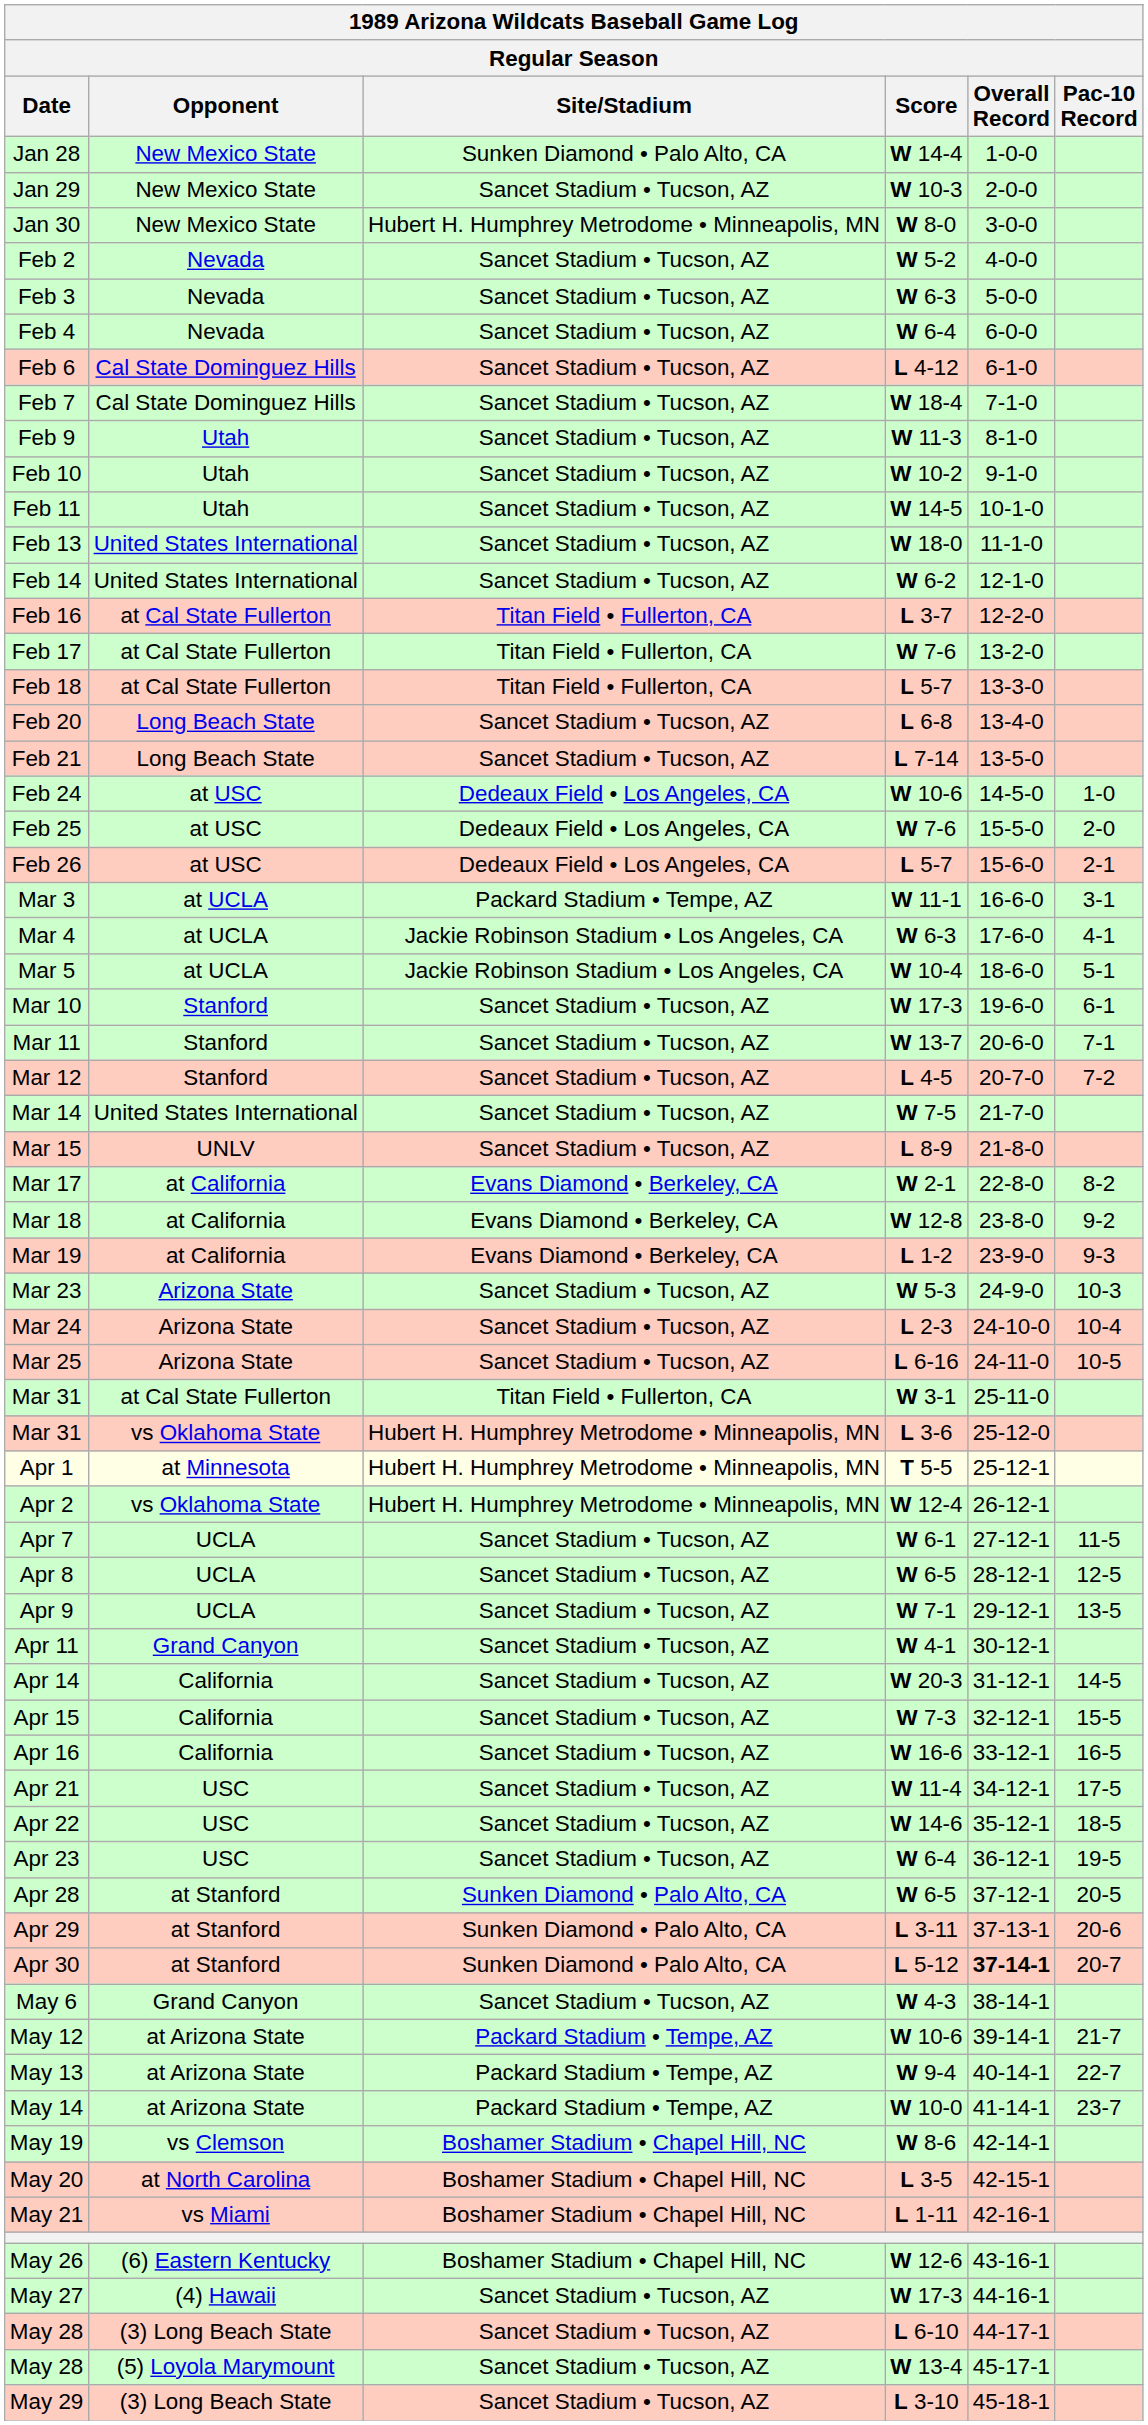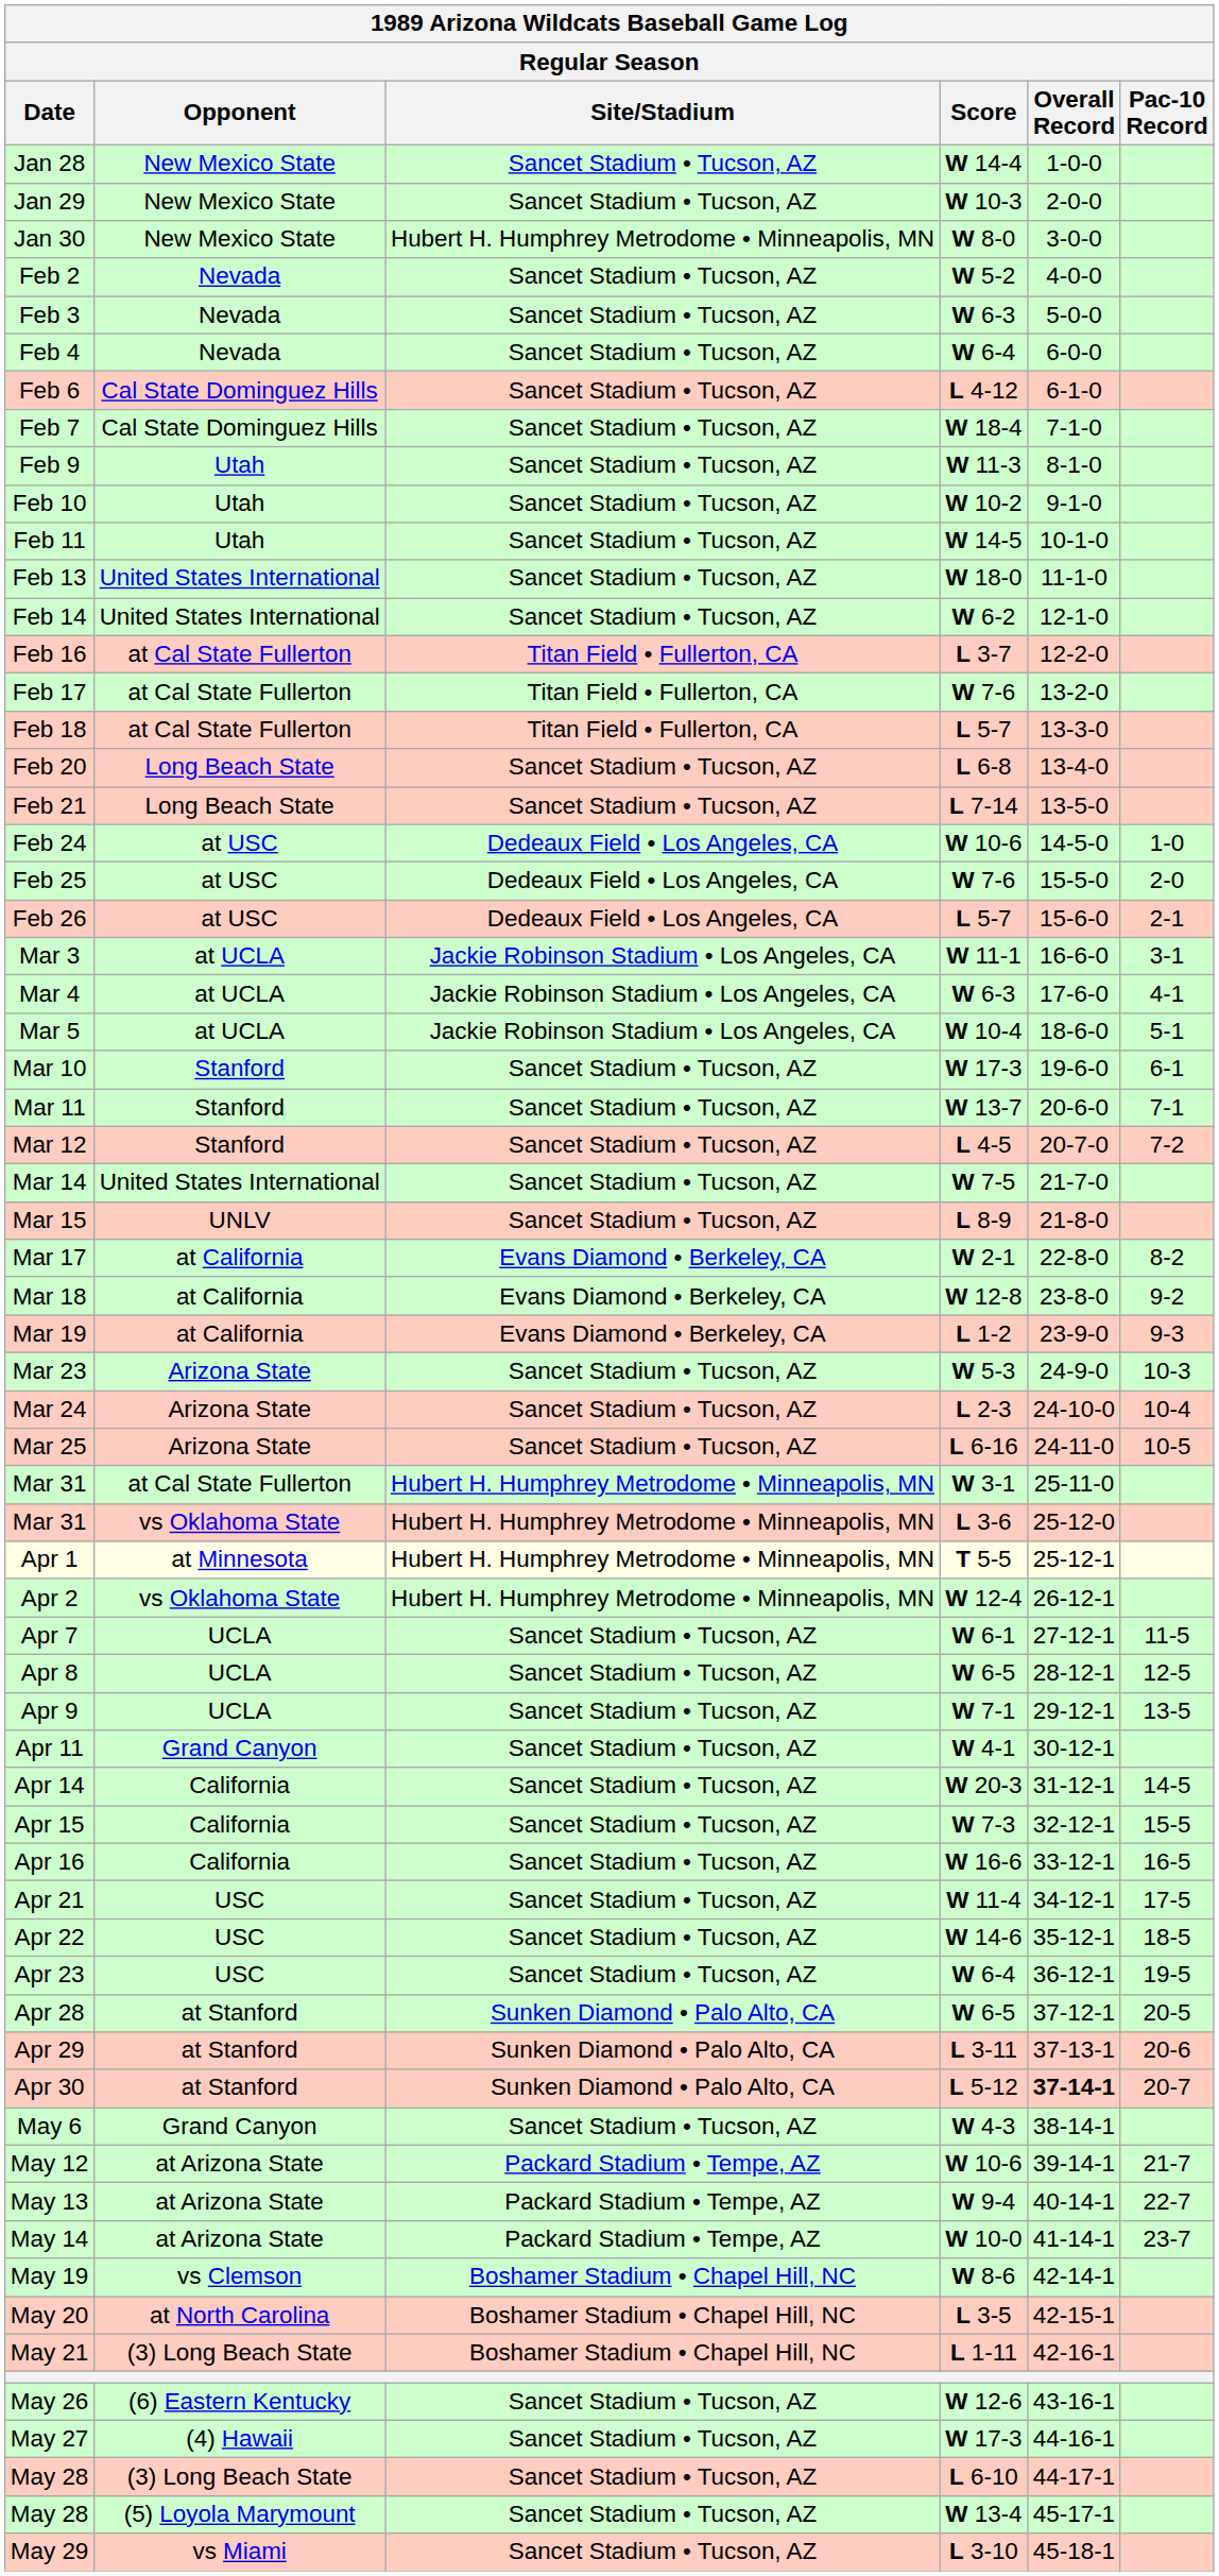Jan 28 | column 3: Sunken Diamond • Palo Alto, CA -> Sancet Stadium • Tucson, AZ
Mar 3 | column 3: Packard Stadium • Tempe, AZ -> Jackie Robinson Stadium • Los Angeles, CA
Mar 31 / W 3-1 | column 3: Titan Field • Fullerton, CA -> Hubert H. Humphrey Metrodome • Minneapolis, MN
May 21 | column 2: vs Miami -> (3) Long Beach State
May 26 | column 3: Boshamer Stadium • Chapel Hill, NC -> Sancet Stadium • Tucson, AZ
May 29 | column 2: (3) Long Beach State -> vs Miami
